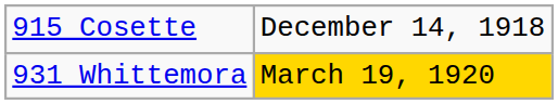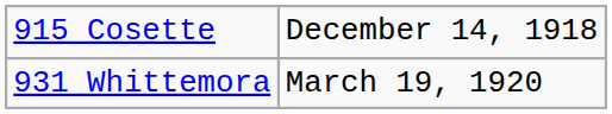931 Whittemora | column 2: gold background -> no background
